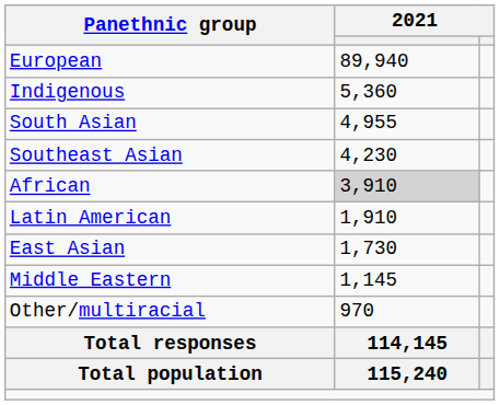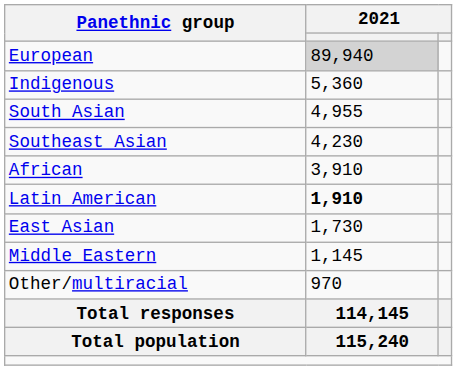European | column 2: no background -> lightgrey background
African | column 2: lightgrey background -> no background
Latin American | column 2: normal -> bold
